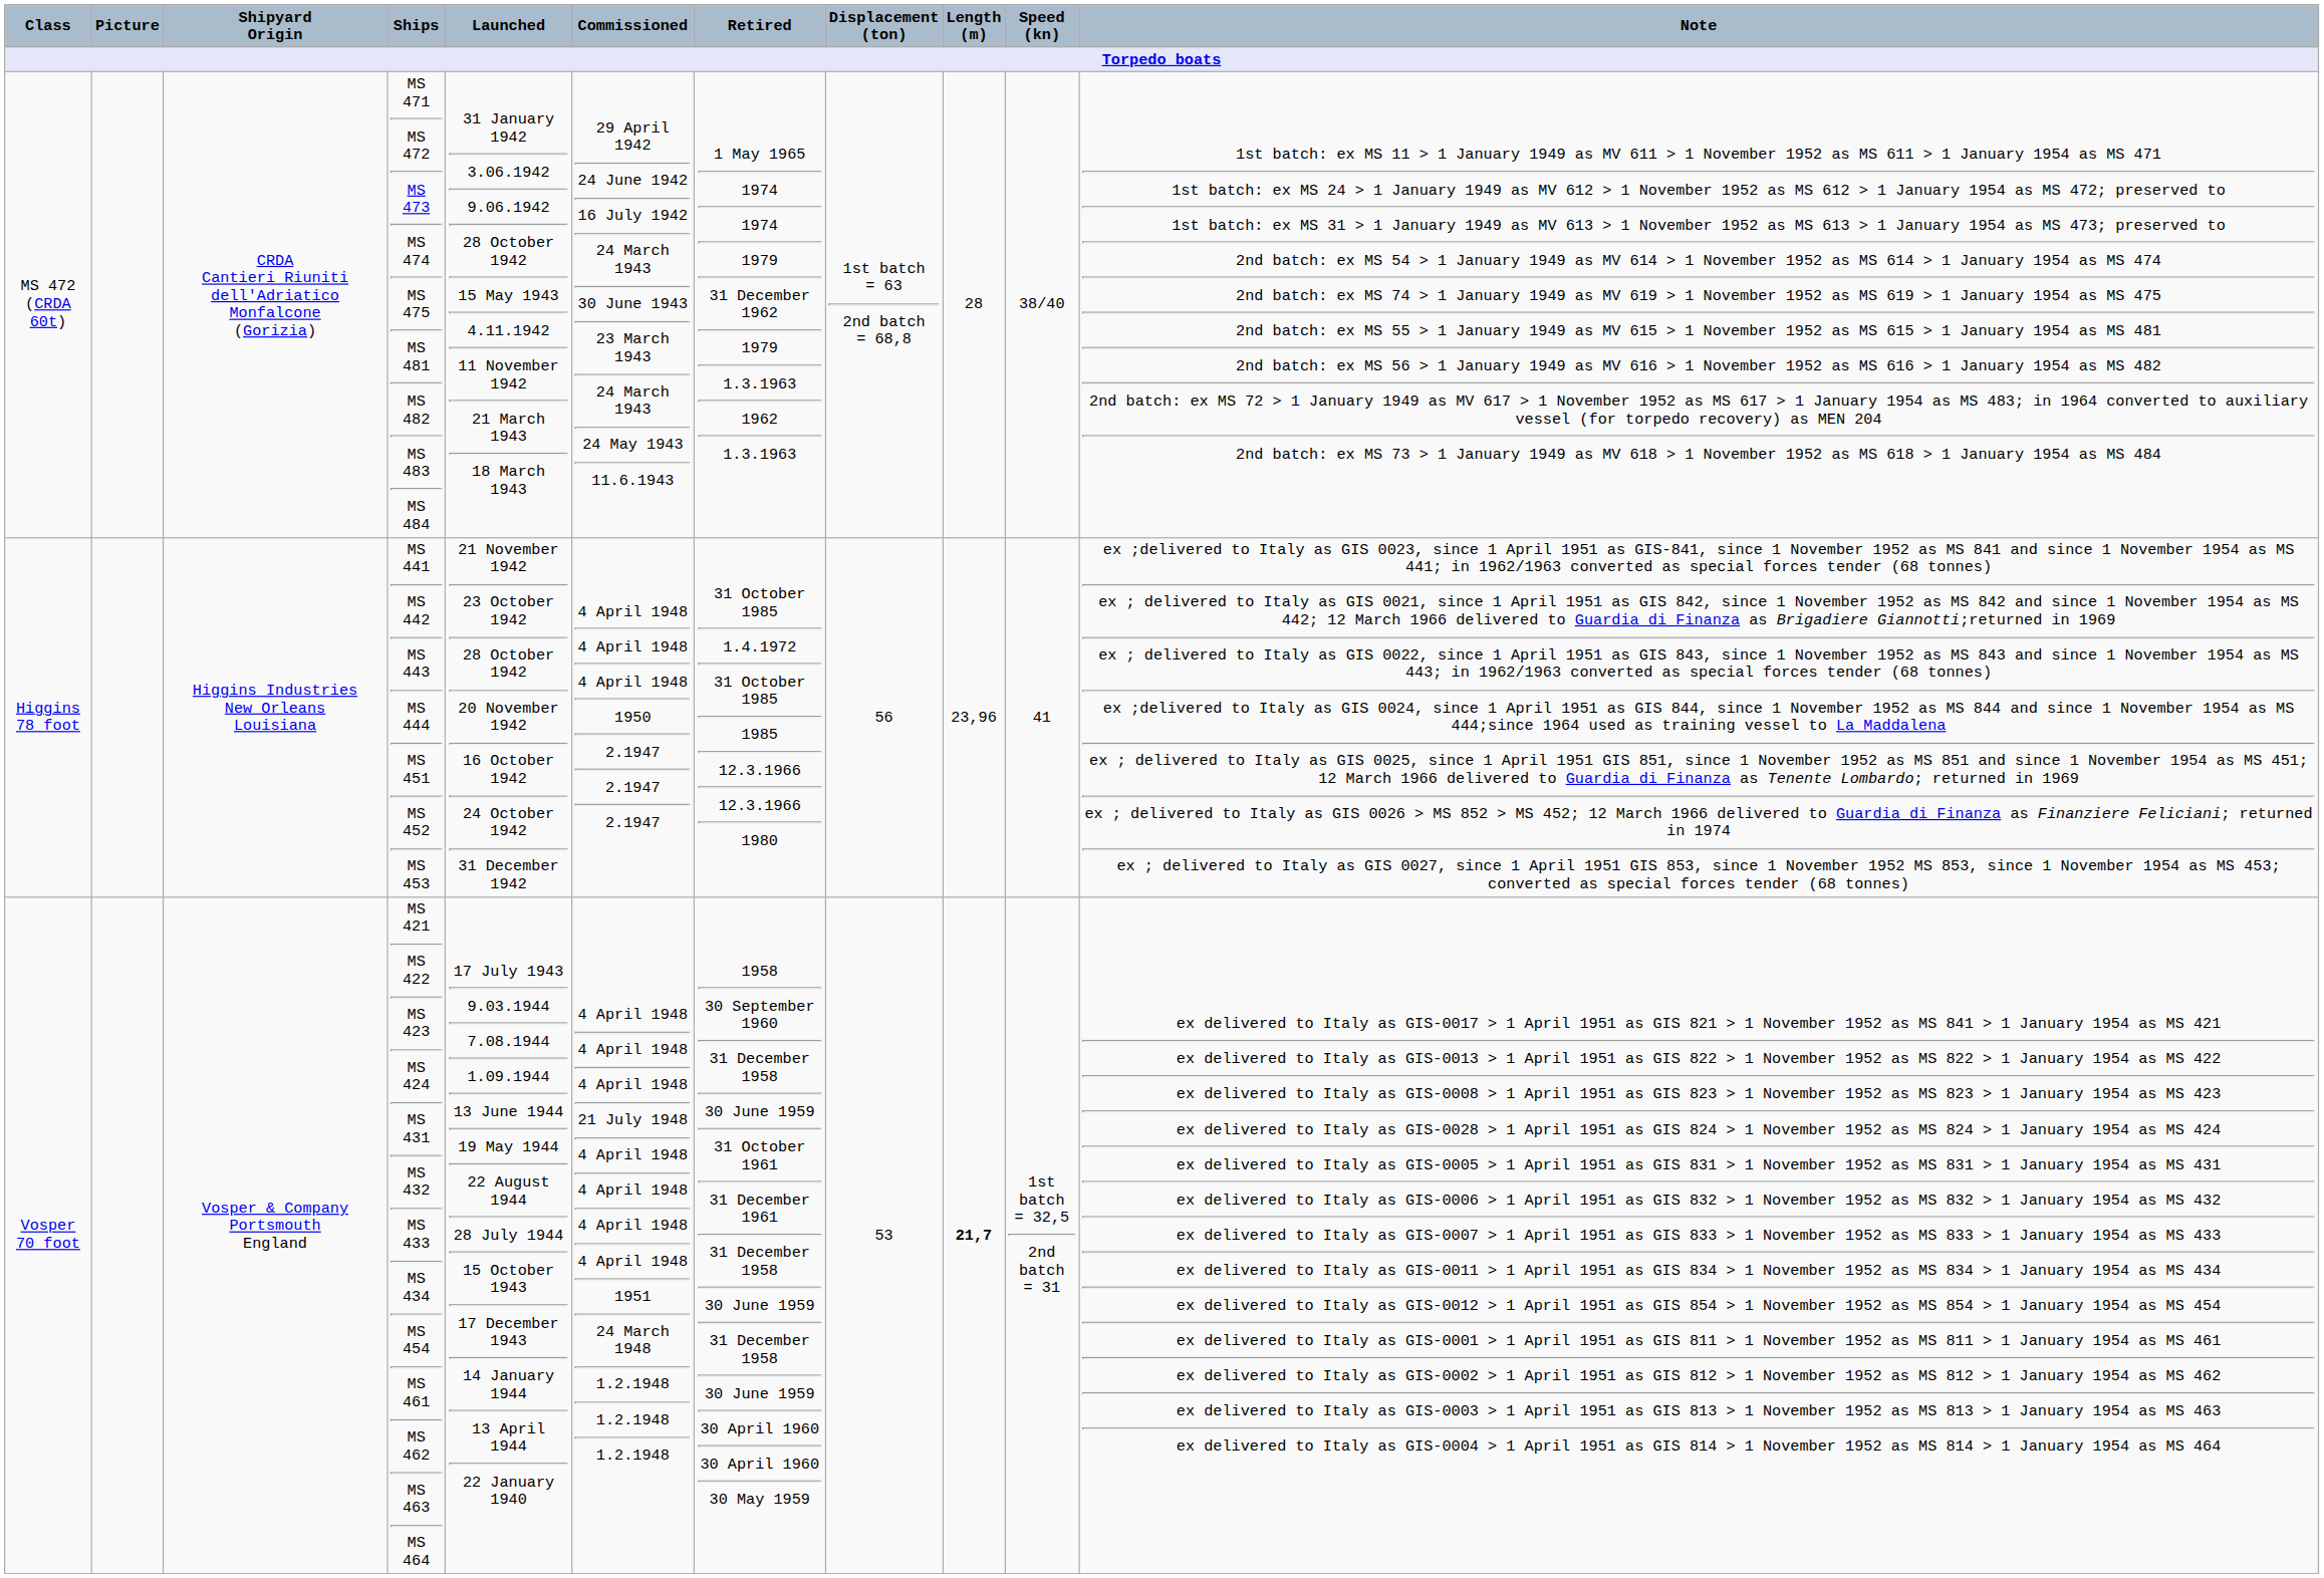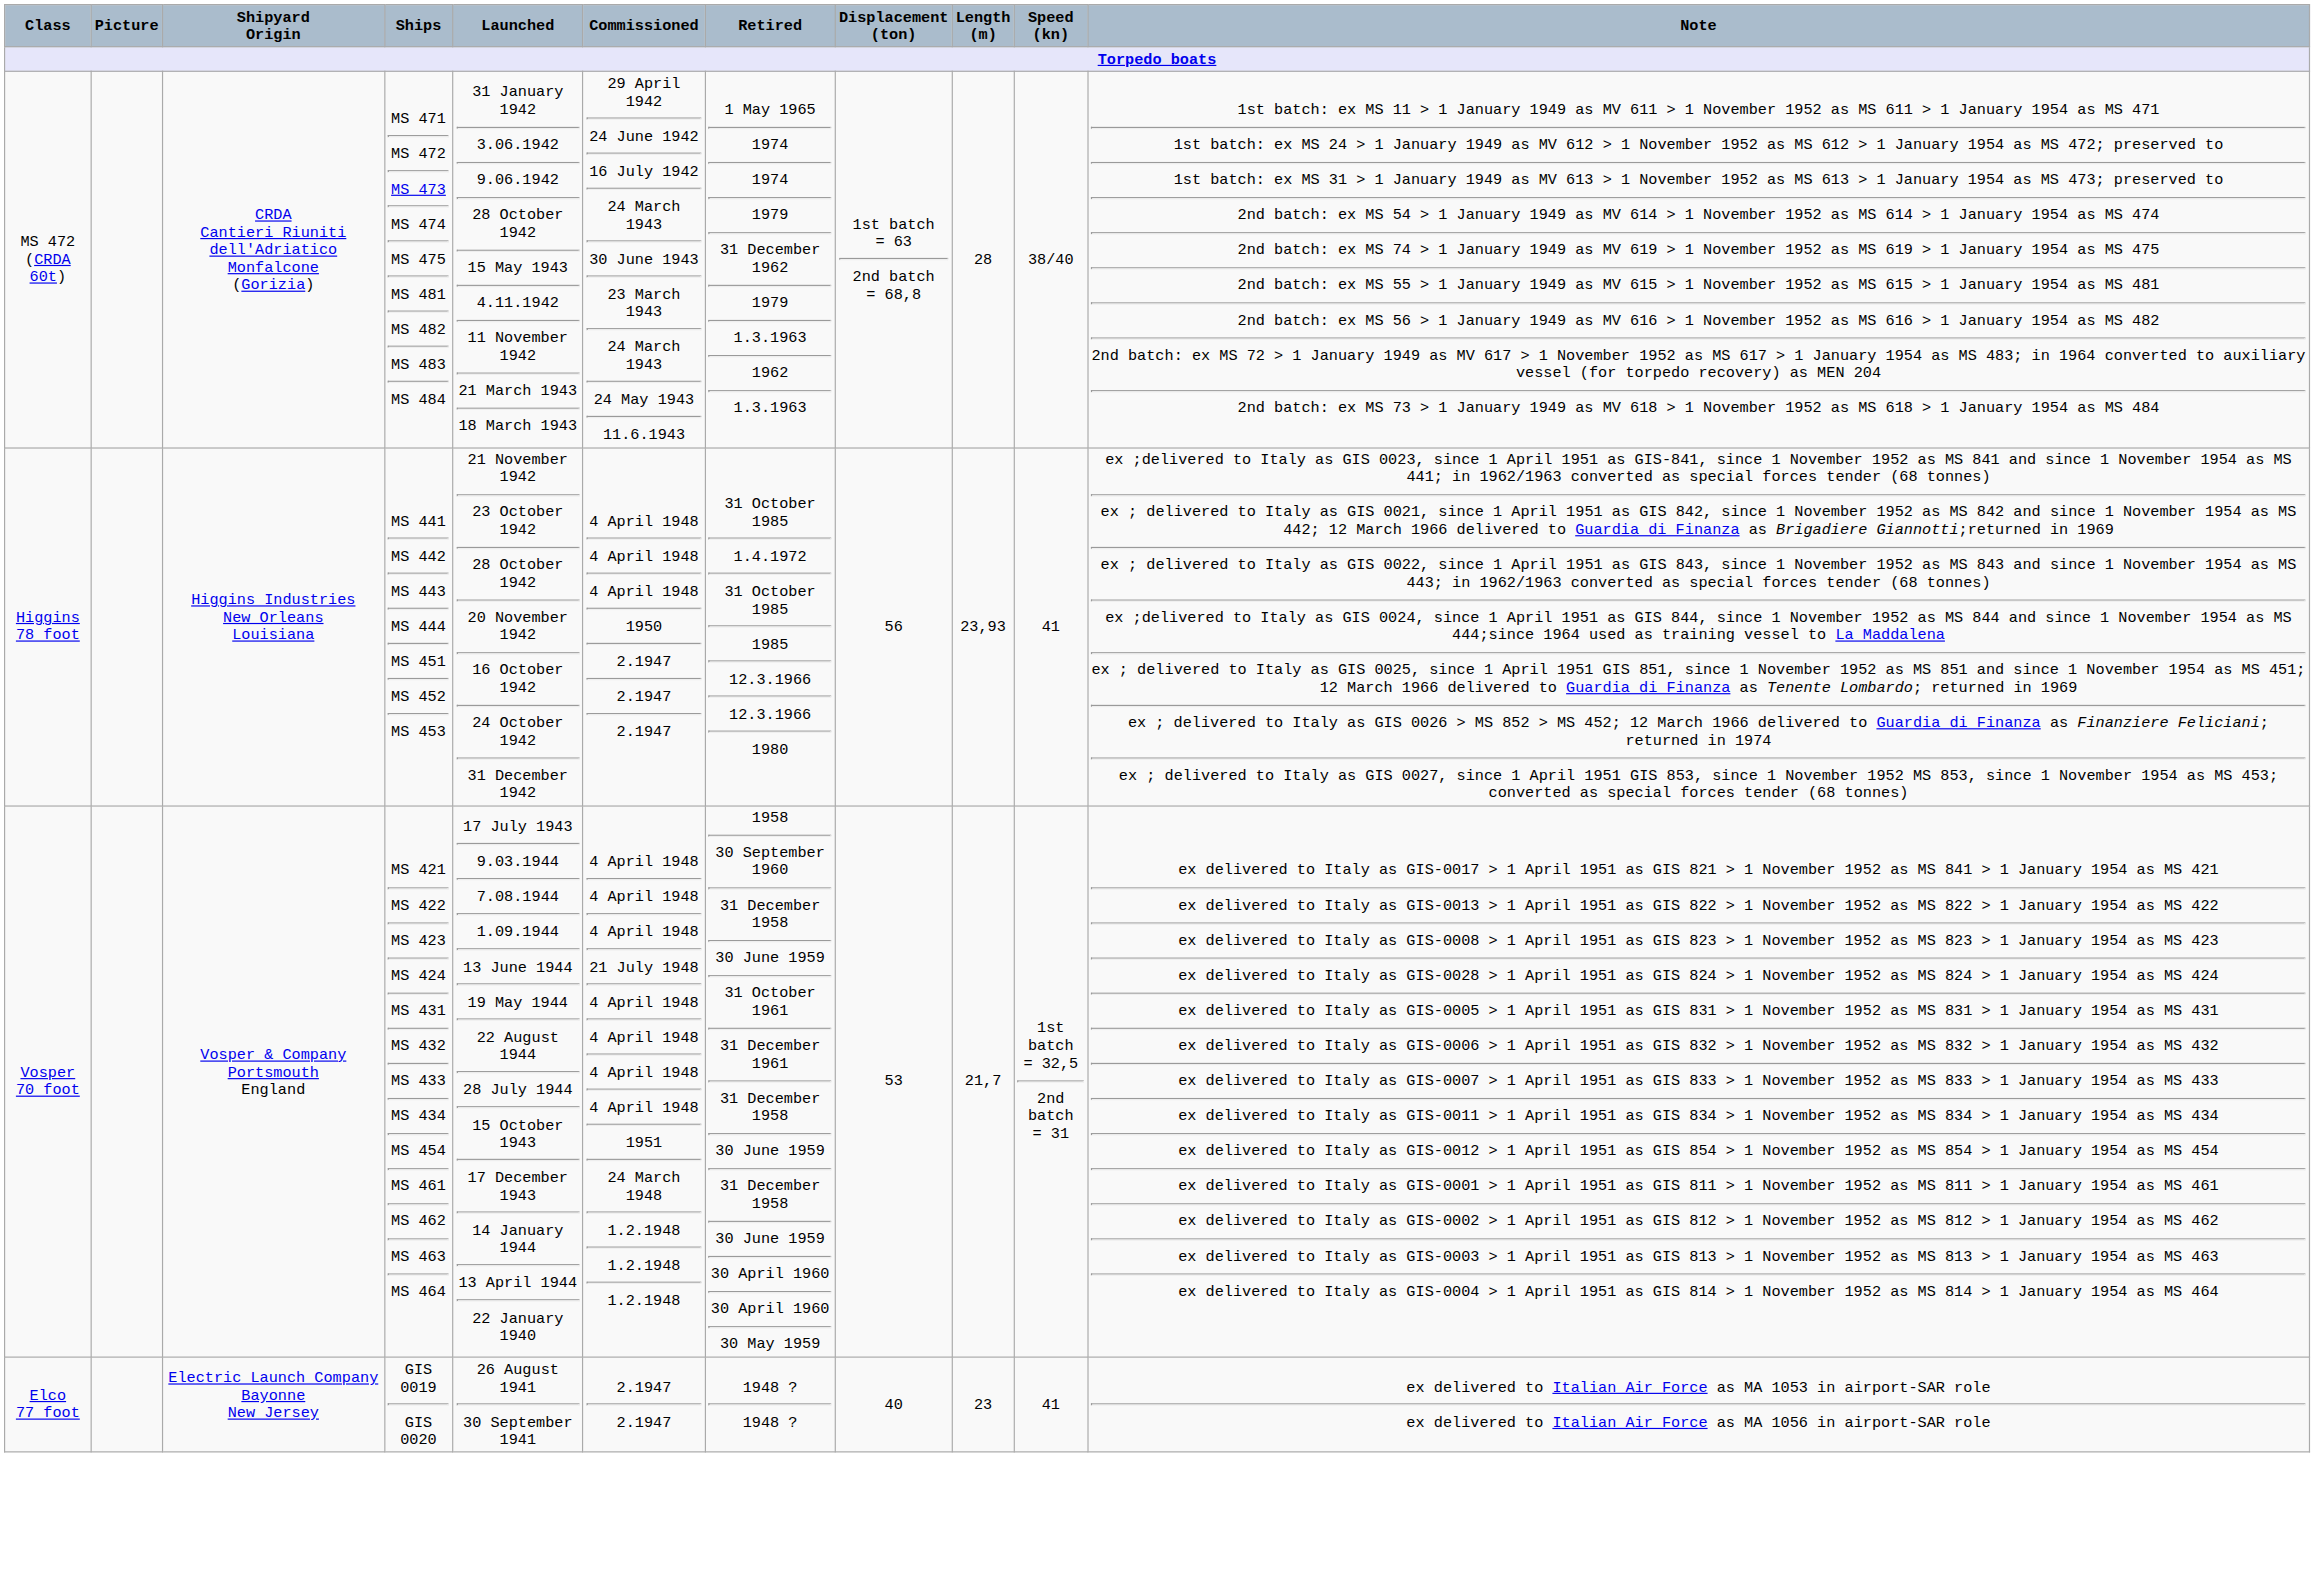Higgins 78 foot | Length (m): 23,96 -> 23,93
Vosper 70 foot | Length (m): bold -> normal
+ row: Elco 77 foot | Electric Launch Company Bayonne New Jersey | GIS 0019 GIS 0020 | 26 August 1941 30 September 1941 | 2.1947 2.1947 | 1948 ? 1948 ? | 40 | 23 | 41 | ex delivered to Italian Air Force as MA 1053 in airport-SAR role ex delivered to Italian Air Force as MA 1056 in airport-SAR role
